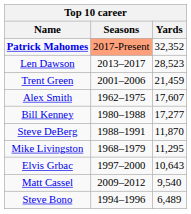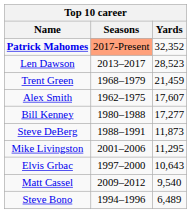Trent Green | Seasons: 2001–2006 -> 1968–1979
Steve DeBerg | Yards: 11,870 -> 11,873
Mike Livingston | Seasons: 1968–1979 -> 2001–2006
